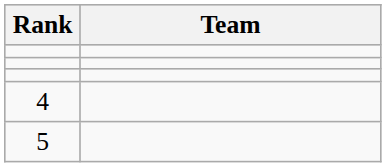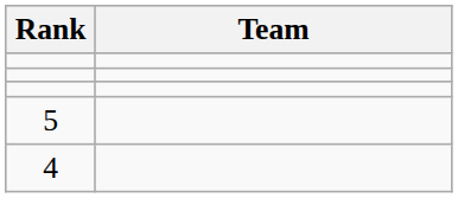row 5 | Rank: 4 -> 5
row 6 | Rank: 5 -> 4
